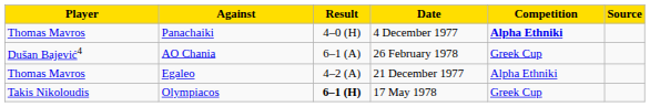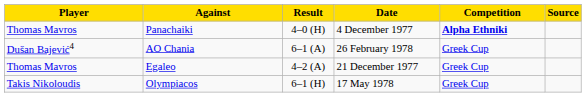Egaleo | Competition: Alpha Ethniki -> Greek Cup
Olympiacos | Result: bold -> normal
